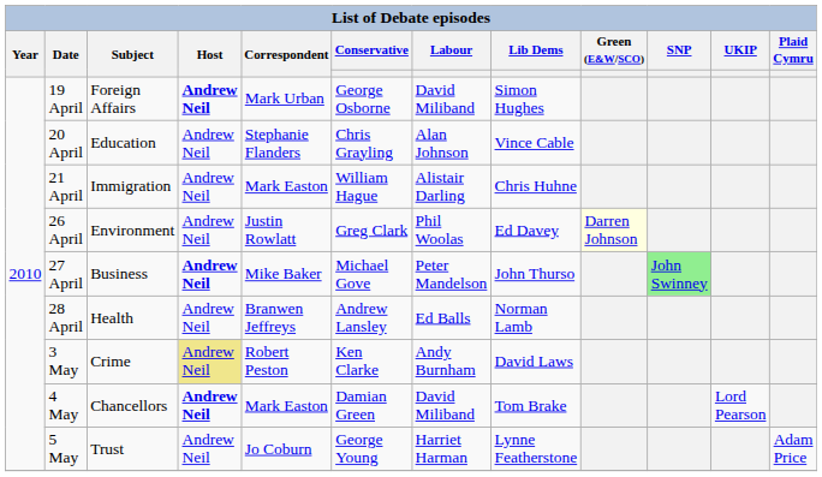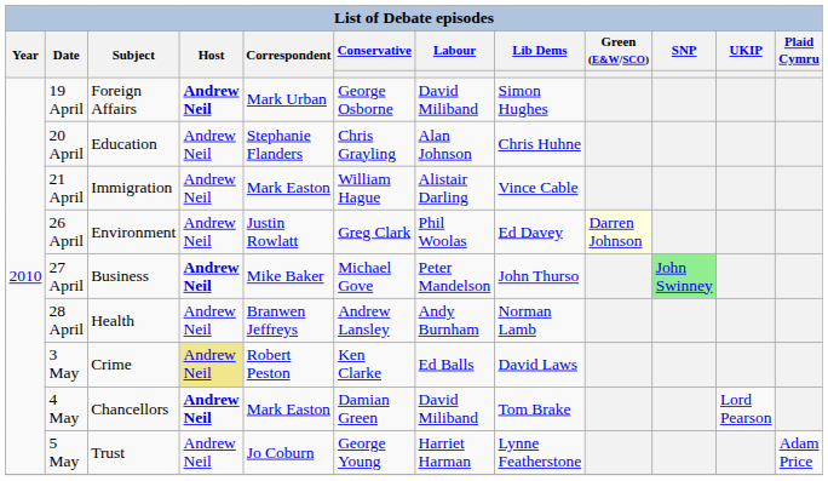20 April | Lib Dems: Vince Cable -> Chris Huhne
21 April | Lib Dems: Chris Huhne -> Vince Cable
28 April | Labour: Ed Balls -> Andy Burnham
3 May | Labour: Andy Burnham -> Ed Balls
